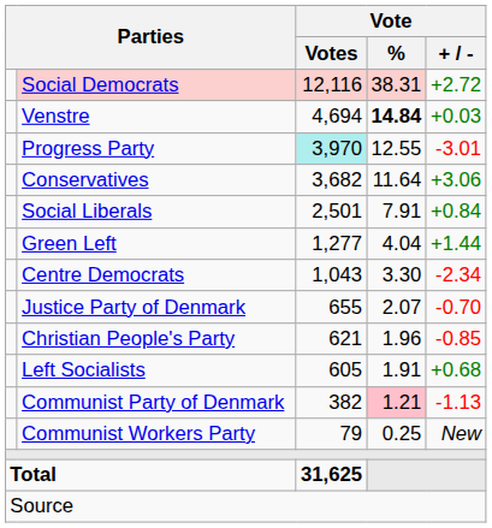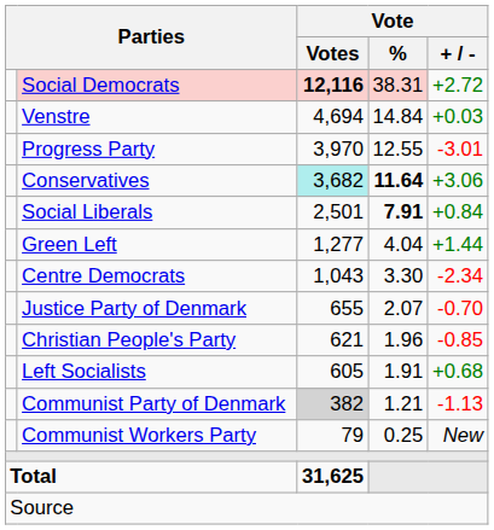Social Democrats | Vote / Votes: normal -> bold
Venstre | Vote / %: bold -> normal
Progress Party | Vote / Votes: paleturquoise background -> no background
Conservatives | Vote / Votes: no background -> paleturquoise background
Conservatives | Vote / %: normal -> bold
Social Liberals | Vote / %: normal -> bold
Communist Party of Denmark | Vote / Votes: no background -> lightgrey background
Communist Party of Denmark | Vote / %: pink background -> no background
